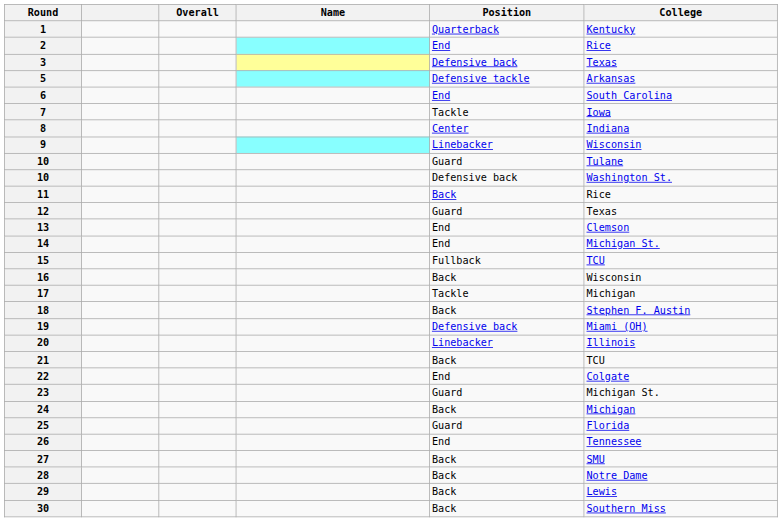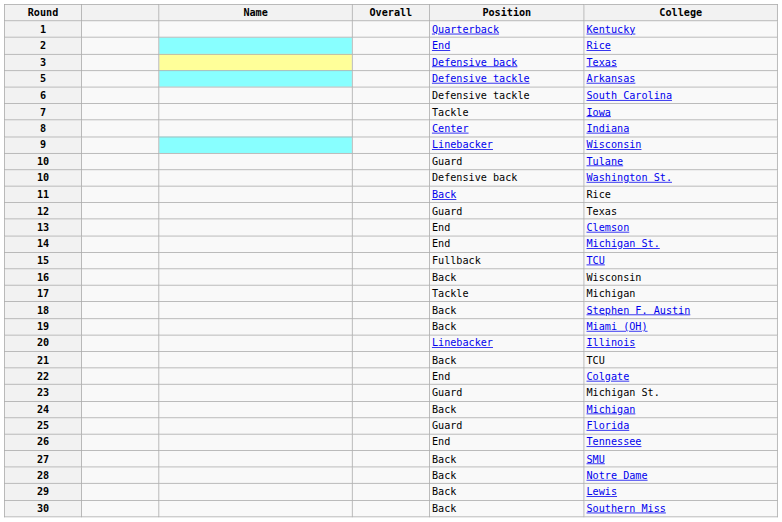columns swapped: Overall <-> Name
6 | Position: End -> Defensive tackle
19 | Position: Defensive back -> Back
